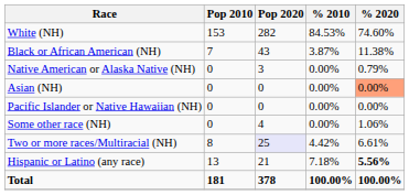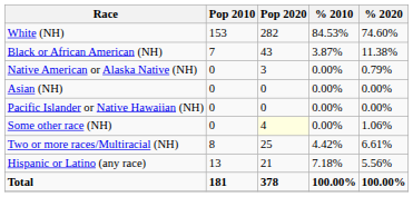Asian (NH) | % 2020: lightsalmon background -> no background
Some other race (NH) | Pop 2020: no background -> lightyellow background
Two or more races/Multiracial (NH) | Pop 2020: lavender background -> no background
Hispanic or Latino (any race) | % 2020: bold -> normal
